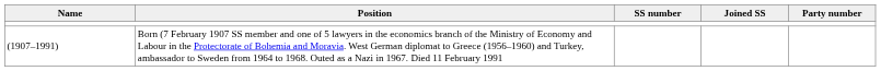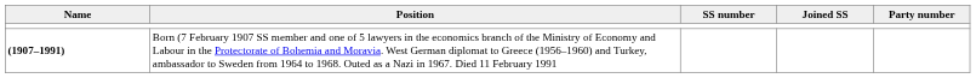row 3 | Name: normal -> bold
